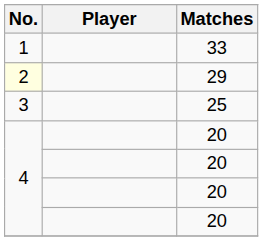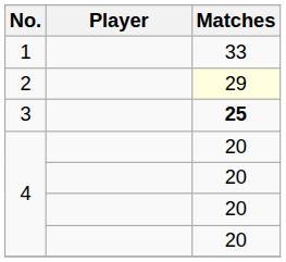2 | No.: lightyellow background -> no background
2 | Matches: no background -> lightyellow background
3 | Matches: normal -> bold
